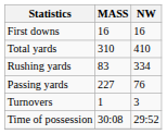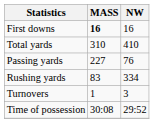First downs | MASS: normal -> bold
rows swapped: Rushing yards <-> Passing yards
